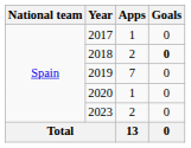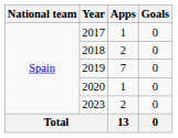2018 | Goals: bold -> normal
